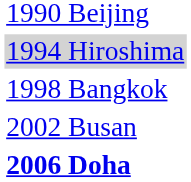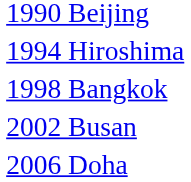1994 Hiroshima | column 1: lightgrey background -> no background
2006 Doha | column 1: bold -> normal
